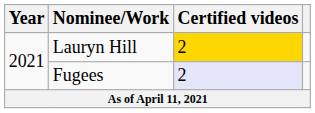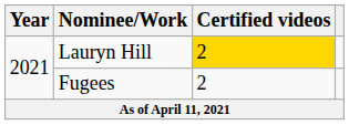Fugees | Certified videos: lavender background -> no background
